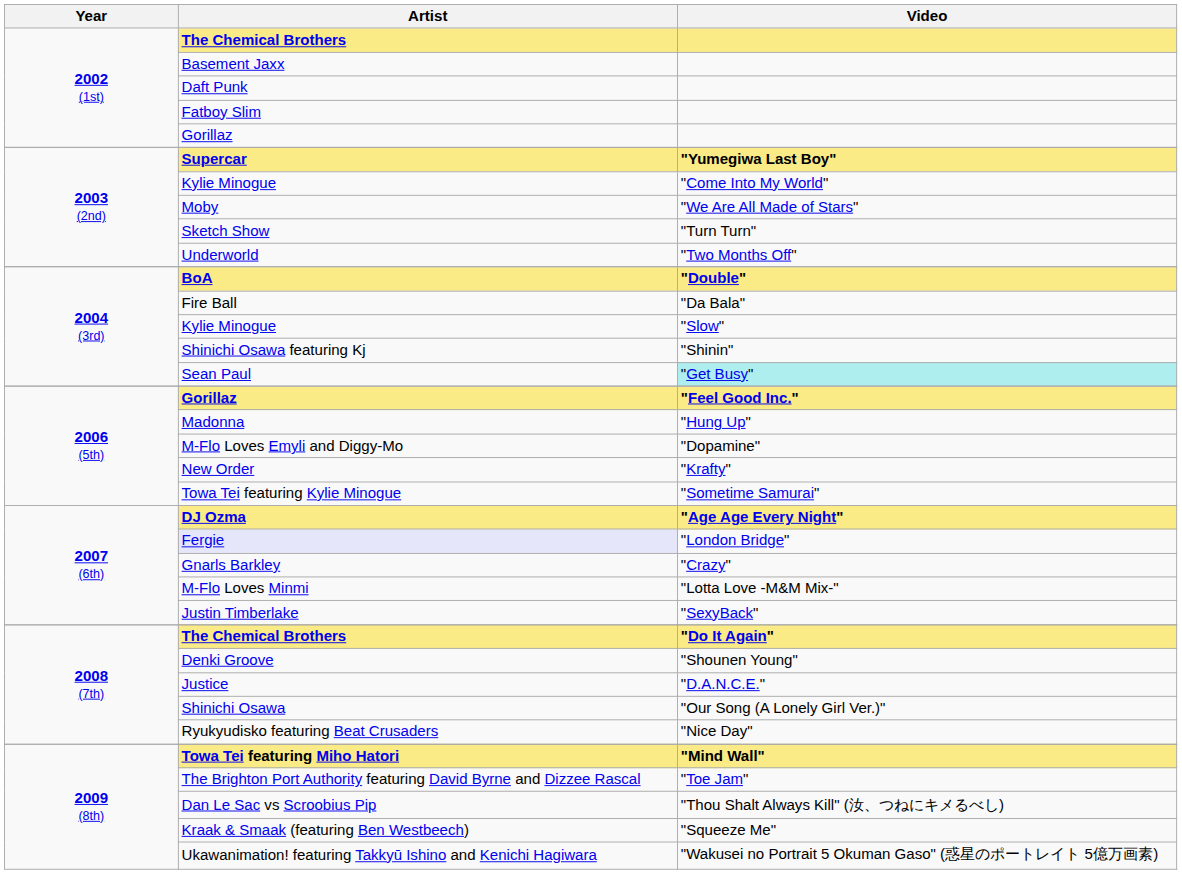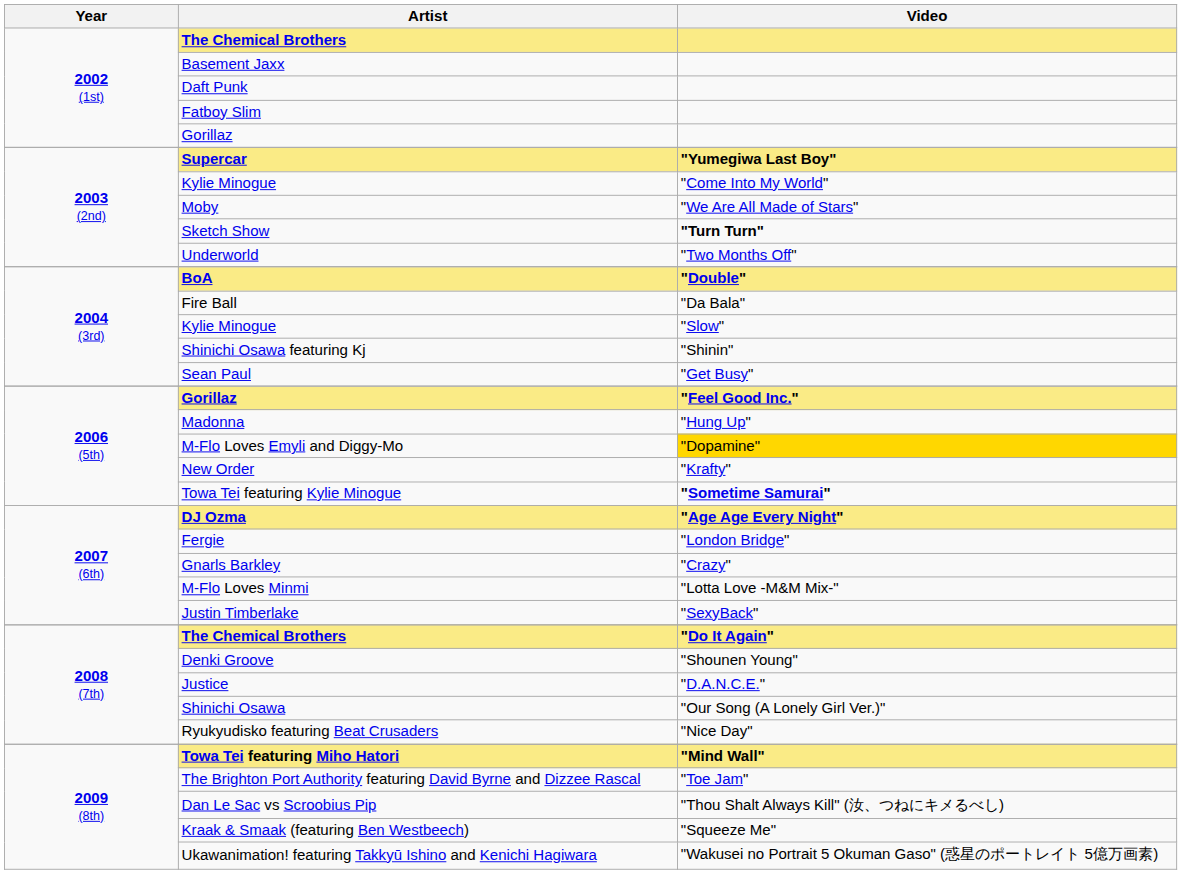Sketch Show | Video: normal -> bold
Sean Paul | Video: paleturquoise background -> no background
M-Flo Loves Emyli and Diggy-Mo | Video: no background -> gold background
Towa Tei featuring Kylie Minogue | Video: normal -> bold
Fergie | Artist: lavender background -> no background
